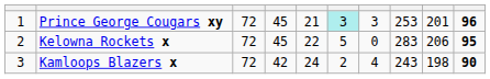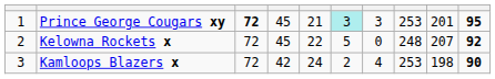Prince George Cougars xy | column 3: normal -> bold
Prince George Cougars xy | column 10: 96 -> 95
Kelowna Rockets x | column 8: 283 -> 248
Kelowna Rockets x | column 9: 206 -> 207
Kelowna Rockets x | column 10: 95 -> 92
Kamloops Blazers x | column 8: 243 -> 253
